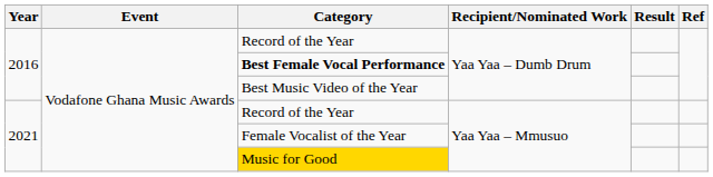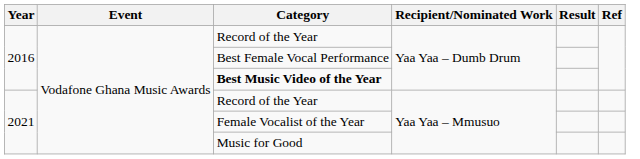Best Female Vocal Performance | Category: bold -> normal
Best Music Video of the Year | Category: normal -> bold
Music for Good | Category: gold background -> no background
